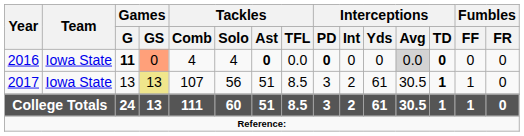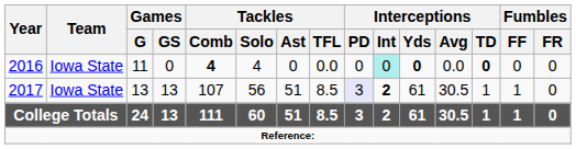2016 | Games / G: bold -> normal
2016 | Games / GS: lightsalmon background -> no background
2016 | Tackles / Comb: normal -> bold
2016 | Tackles / Ast: bold -> normal
2016 | Interceptions / PD: bold -> normal
2016 | Interceptions / Int: no background -> paleturquoise background
2016 | Interceptions / Yds: normal -> bold
2016 | Interceptions / Avg: lightgrey background -> no background
2017 | Games / GS: khaki background -> no background
2017 | Interceptions / PD: no background -> lavender background
2017 | Interceptions / Int: normal -> bold
2017 | Interceptions / TD: bold -> normal
